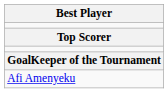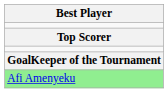row 6 | column 1: no background -> lightgreen background
